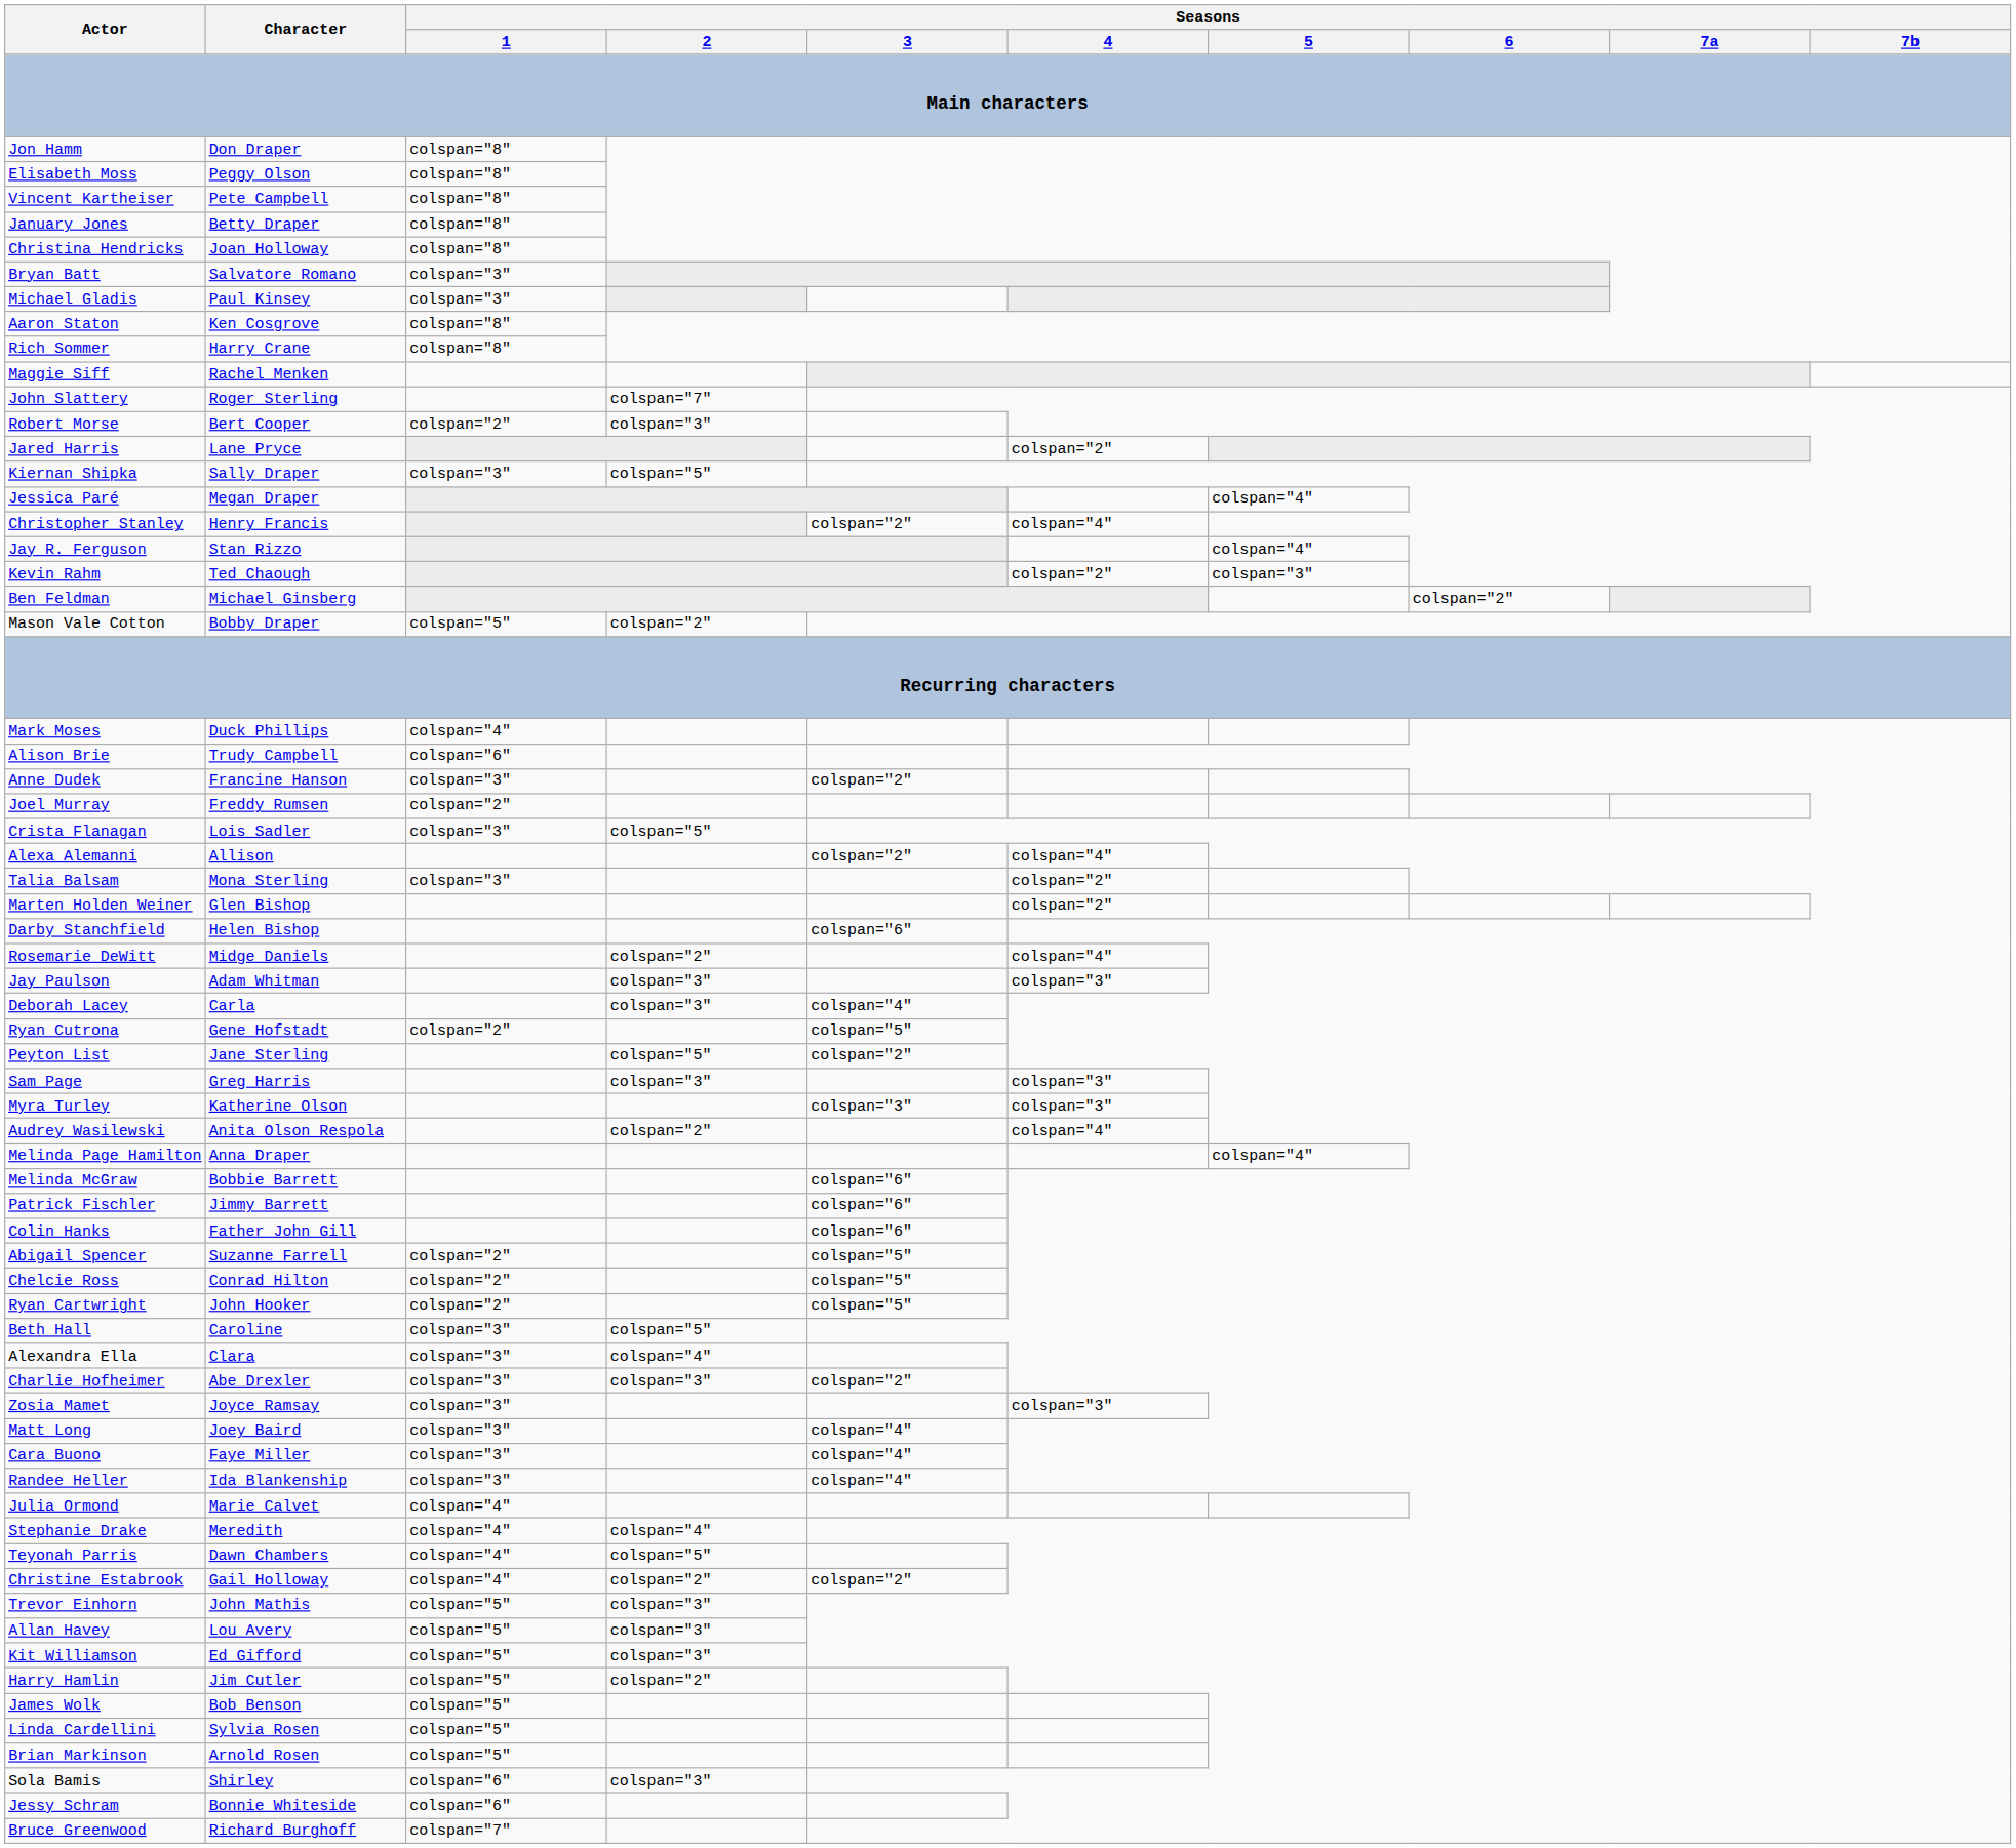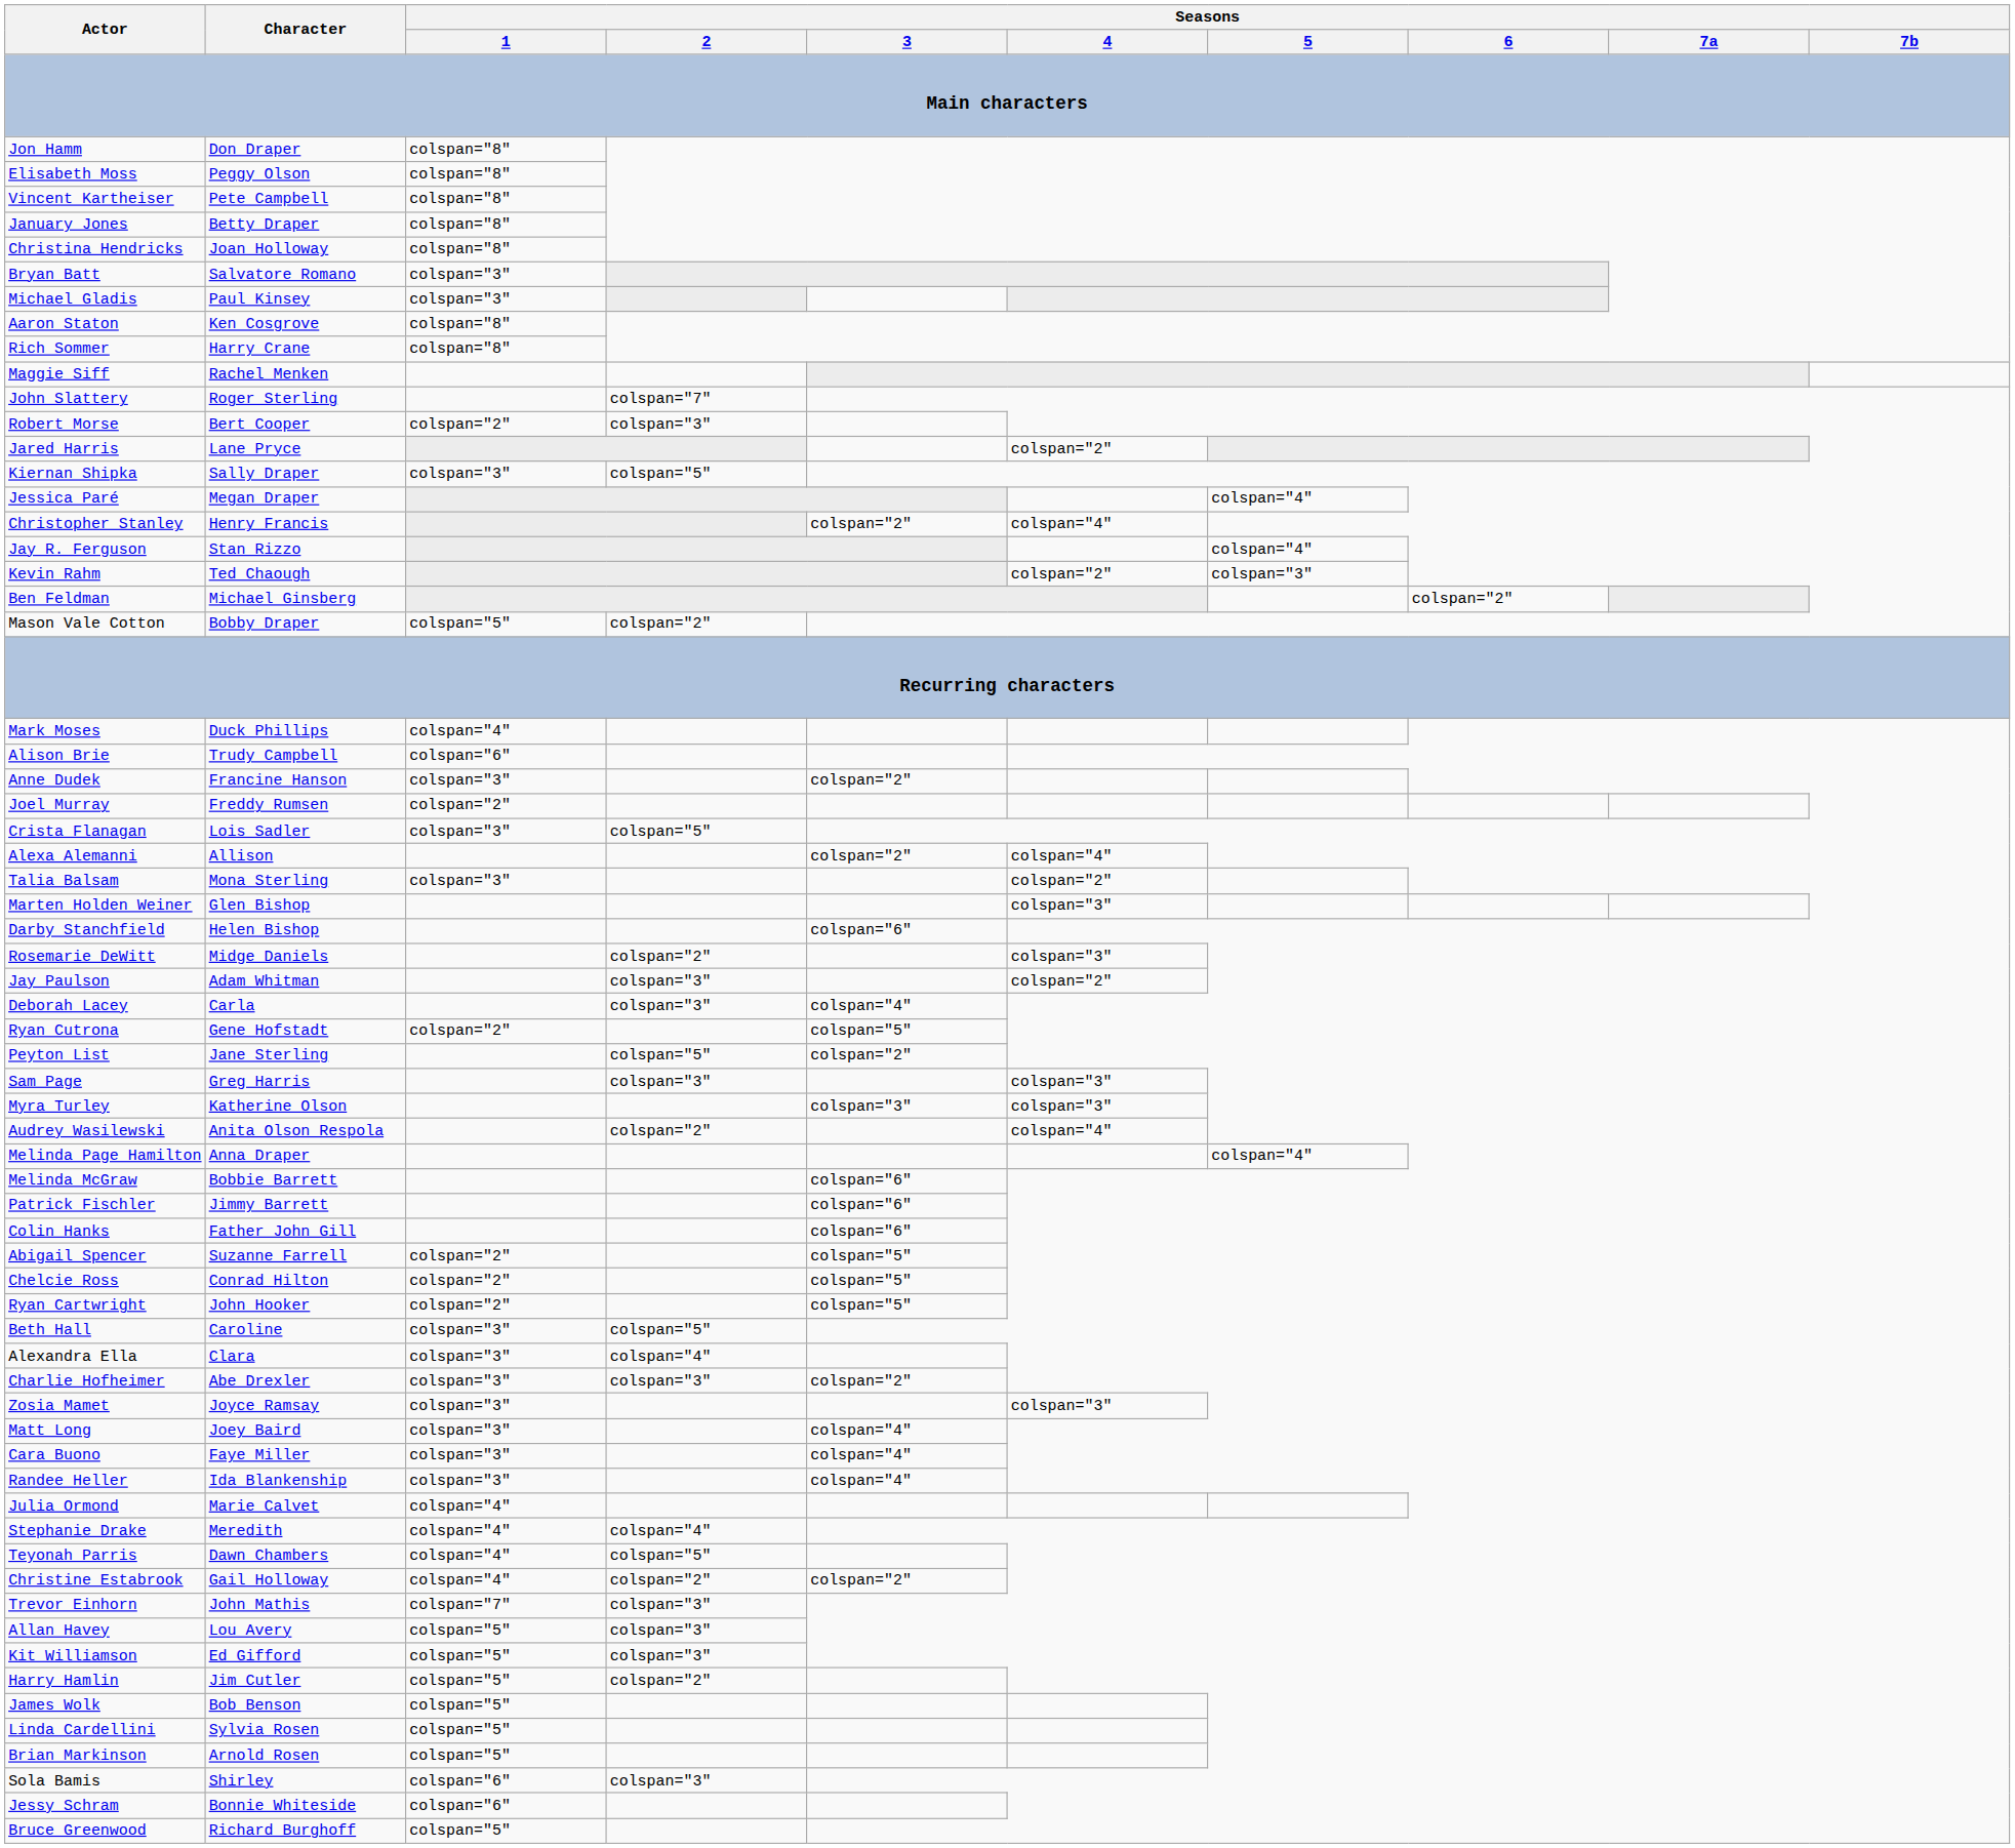Marten Holden Weiner | Seasons / 4: colspan="2" -> colspan="3"
Rosemarie DeWitt | Seasons / 4: colspan="4" -> colspan="3"
Jay Paulson | Seasons / 4: colspan="3" -> colspan="2"
Trevor Einhorn | Seasons / 1: colspan="5" -> colspan="7"
Bruce Greenwood | Seasons / 1: colspan="7" -> colspan="5"
